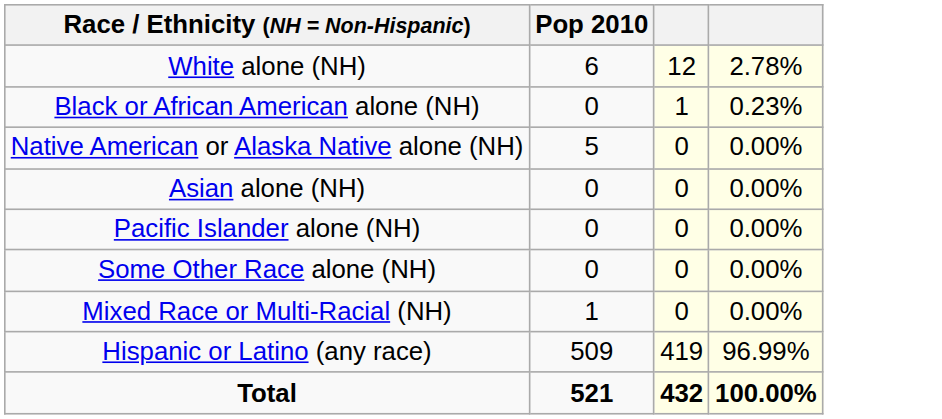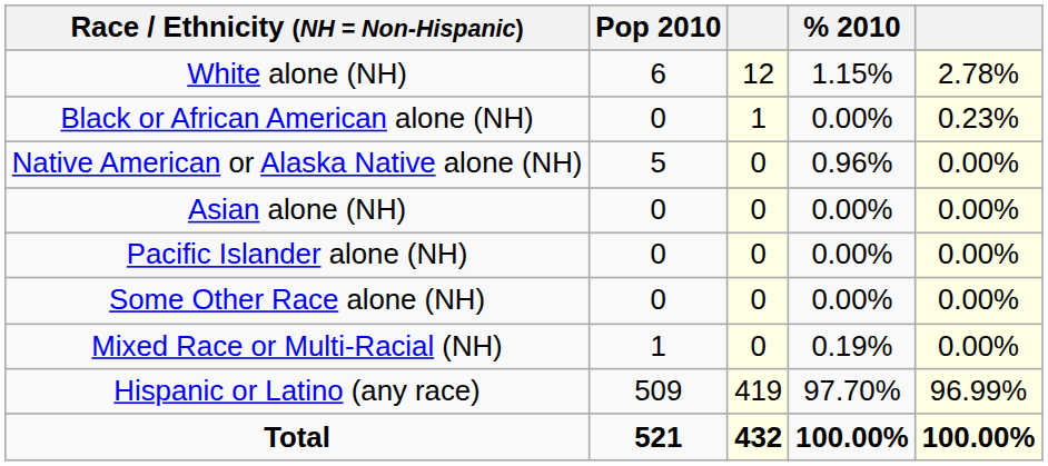+ column: % 2010 | 1.15% | 0.00% | 0.96% | 0.00% | 0.00% | 0.00% | 0.19% | 97.70% | 100.00%
